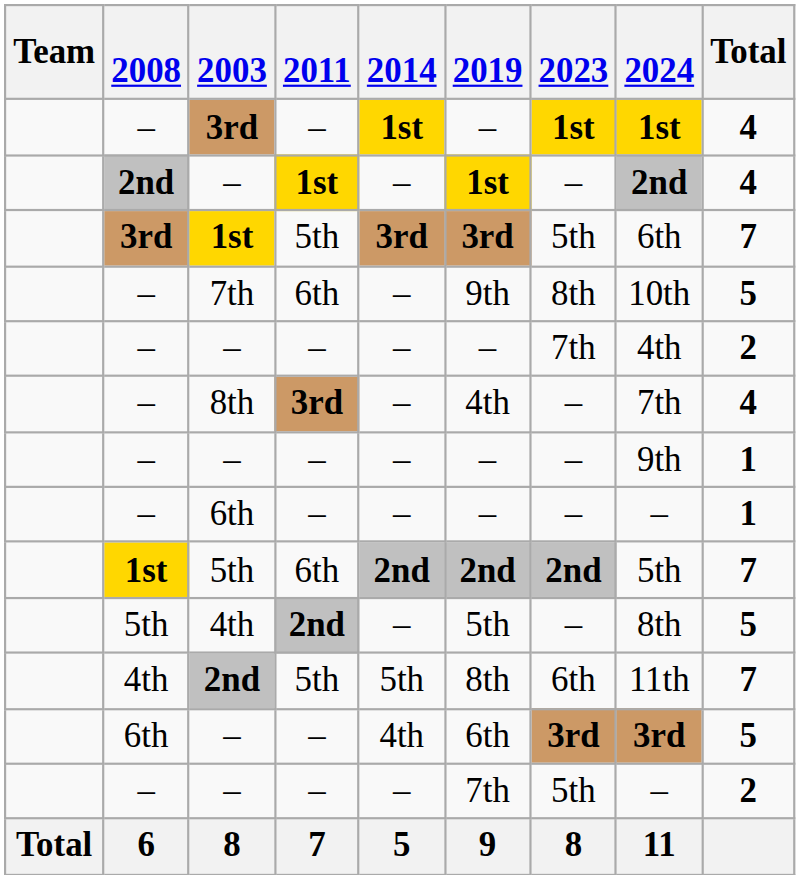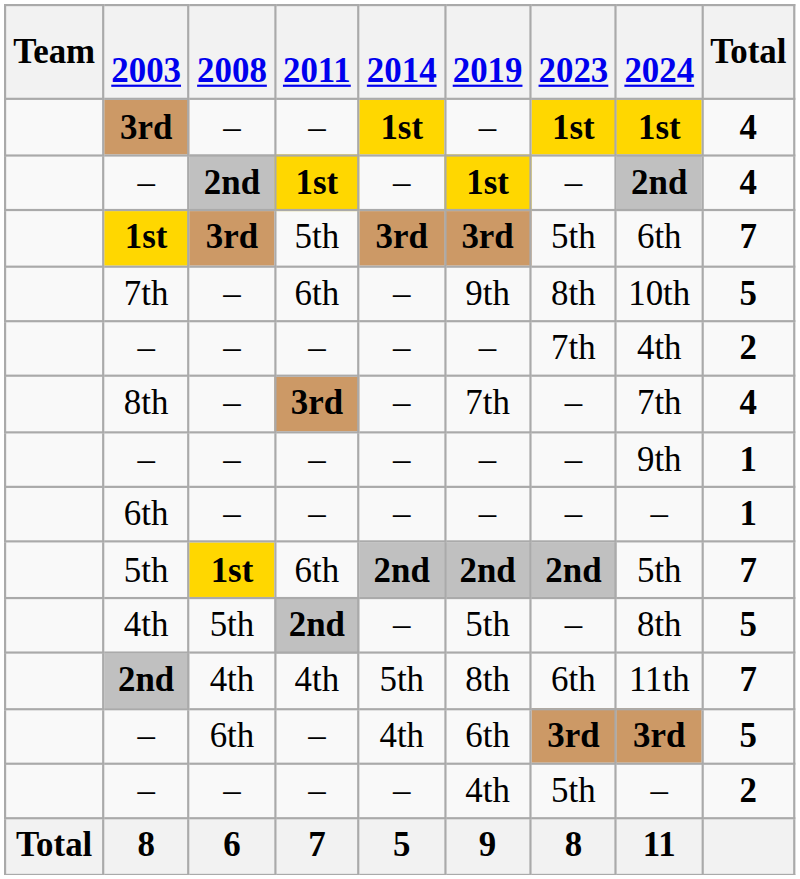columns swapped: 2003 <-> 2008
row 7 | 2019: 4th -> 7th
row 12 | 2011: 5th -> 4th
row 14 | 2019: 7th -> 4th
